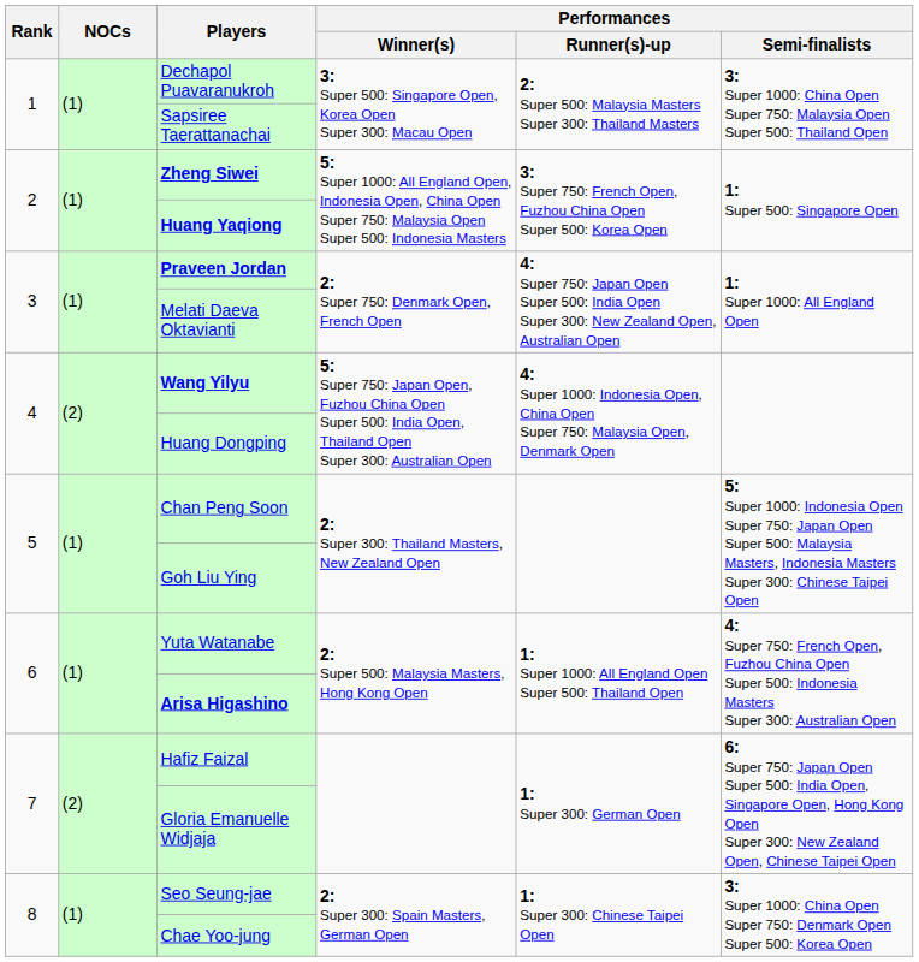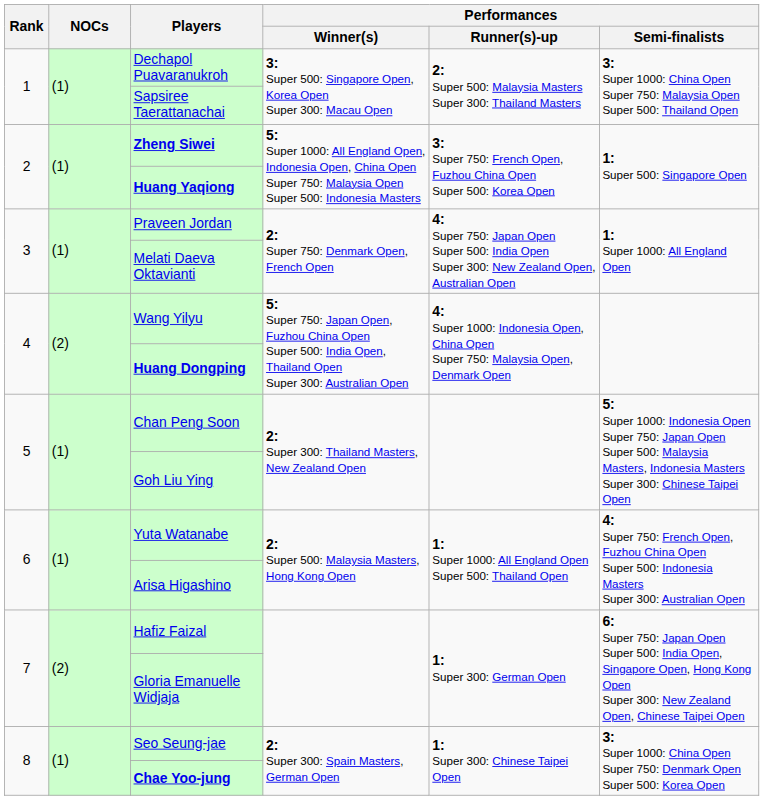Praveen Jordan | Players: bold -> normal
Wang Yilyu | Players: bold -> normal
Huang Dongping | Players: normal -> bold
Arisa Higashino | Players: bold -> normal
Chae Yoo-jung | Players: normal -> bold
